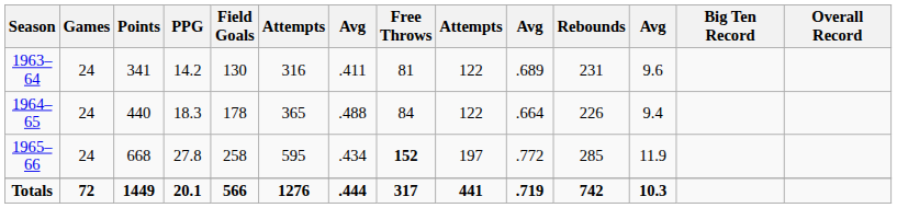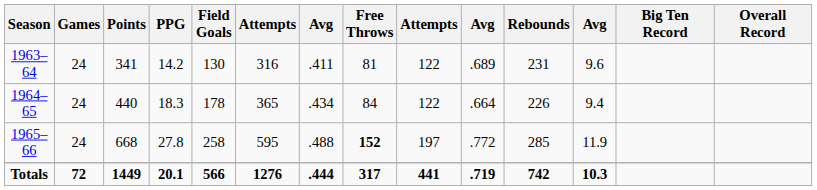1964–65 | column 7: .488 -> .434
1965–66 | column 7: .434 -> .488
